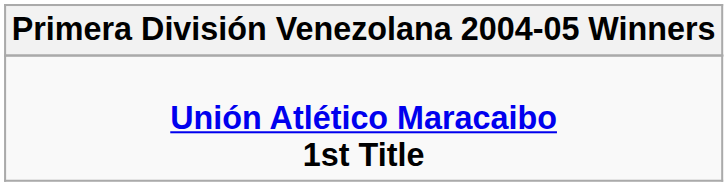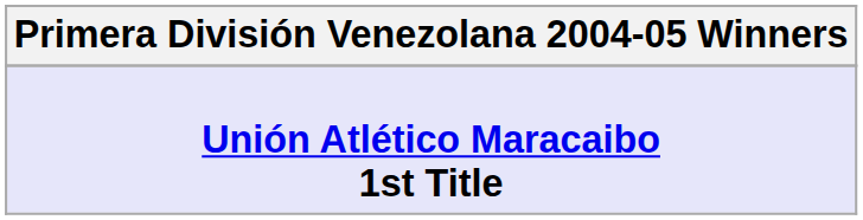row 2 | column 1: no background -> lavender background
